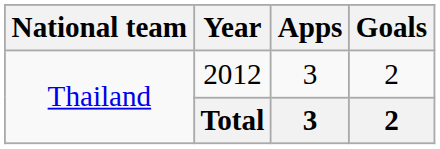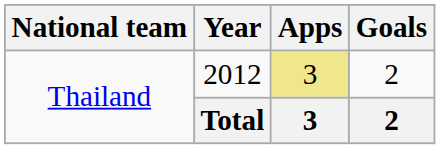Thailand / 2012 | Apps: no background -> khaki background
